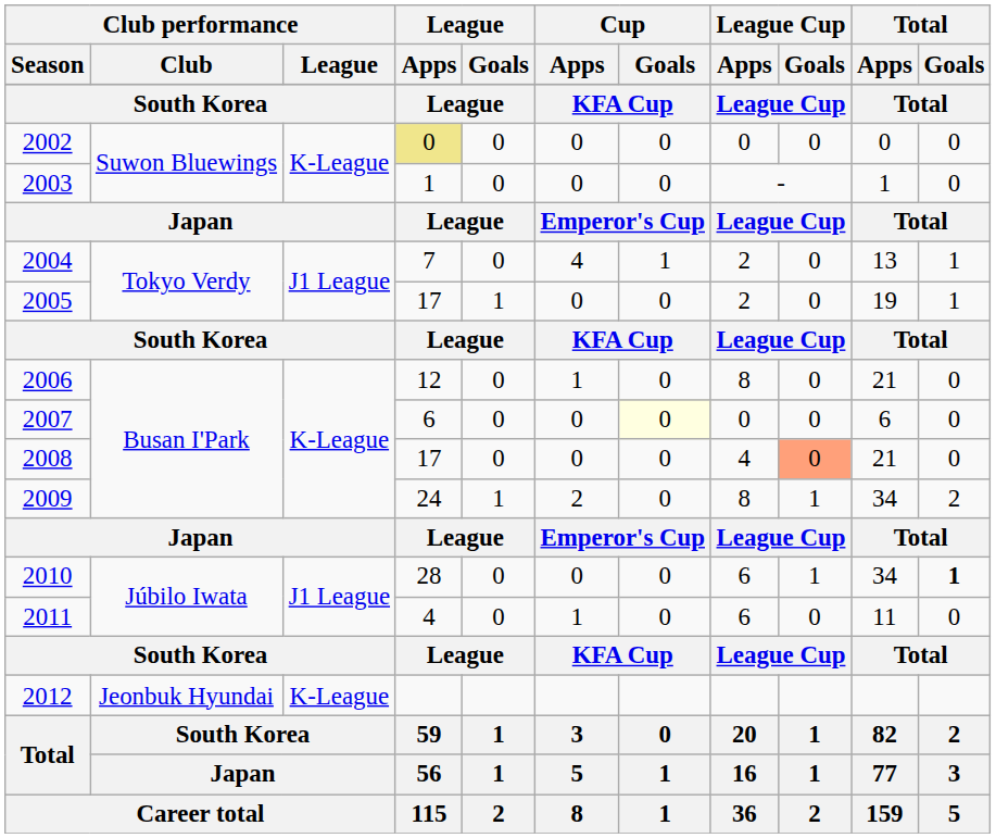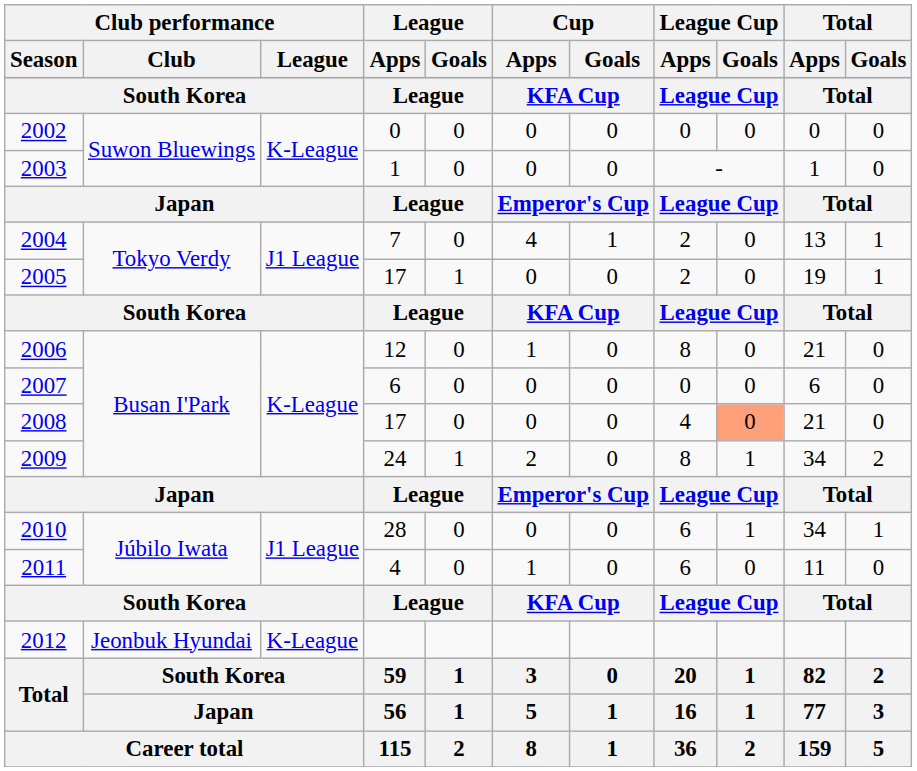2002 | League / Apps: khaki background -> no background
2007 | Cup / Goals: lightyellow background -> no background
2010 | Total / Goals: bold -> normal
